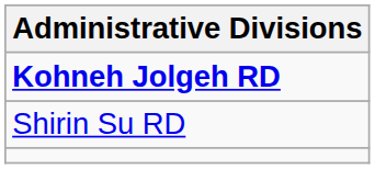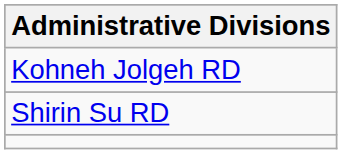row 2 | column 1: bold -> normal
